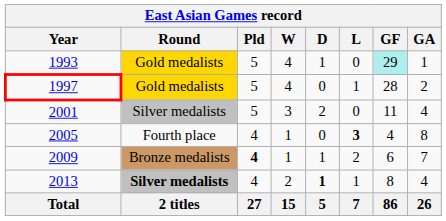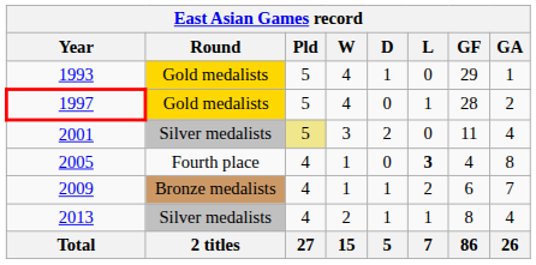1993 | GF: paleturquoise background -> no background
2001 | Pld: no background -> khaki background
2009 | Pld: bold -> normal
2013 | Round: bold -> normal
2013 | D: bold -> normal
